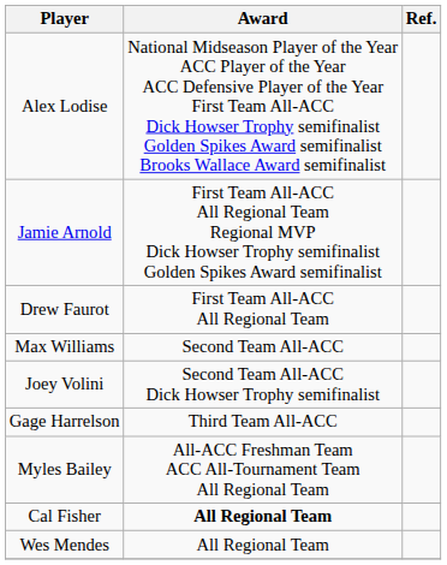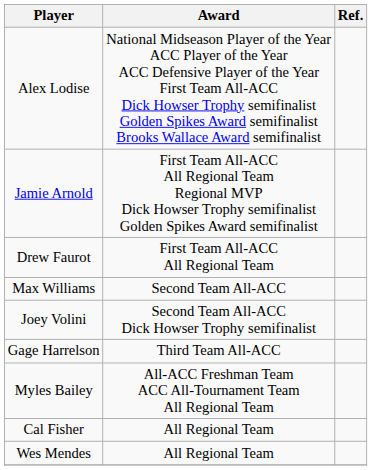row 9 | Award: bold -> normal
